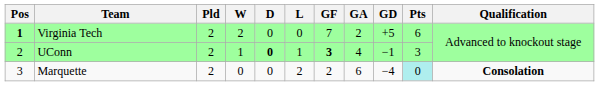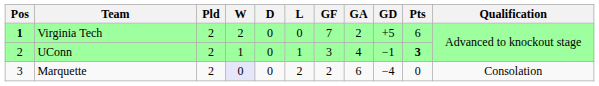UConn | D: bold -> normal
UConn | GF: bold -> normal
UConn | Pts: normal -> bold
Marquette | W: no background -> lavender background
Marquette | Pts: paleturquoise background -> no background
Marquette | Qualification: bold -> normal
